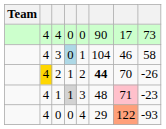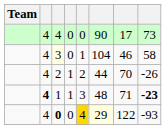row 3 | column 3: no background -> lightyellow background
row 3 | column 4: lightblue background -> no background
row 4 | column 2: gold background -> no background
row 4 | column 6: bold -> normal
row 5 | column 2: normal -> bold
row 5 | column 4: lightgrey background -> no background
row 5 | column 7: pink background -> no background
row 5 | column 8: normal -> bold
row 6 | column 3: normal -> bold
row 6 | column 5: no background -> gold background
row 6 | column 6: no background -> lightyellow background
row 6 | column 7: lightsalmon background -> no background
